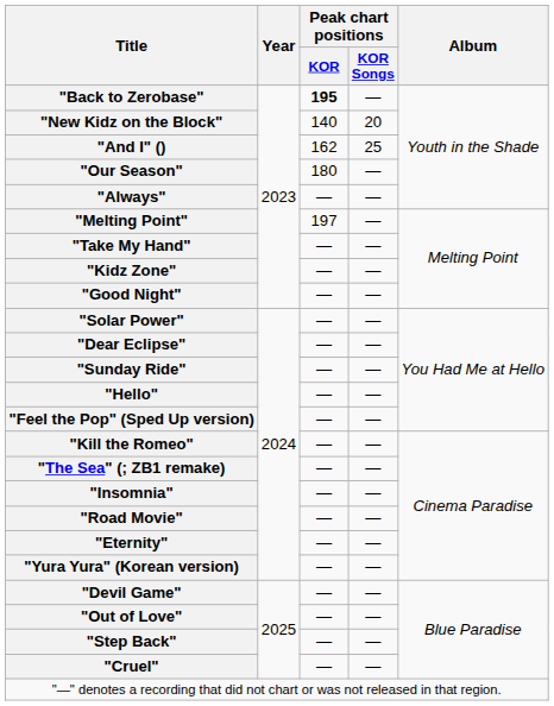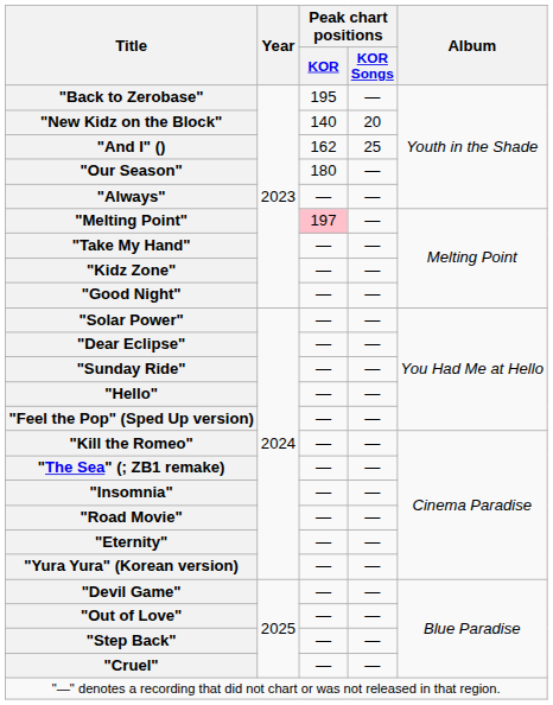"Back to Zerobase" | Peak chart positions / KOR: bold -> normal
"Melting Point" | Peak chart positions / KOR: no background -> pink background
